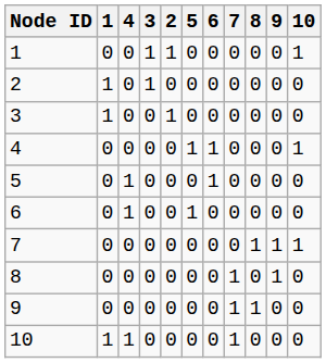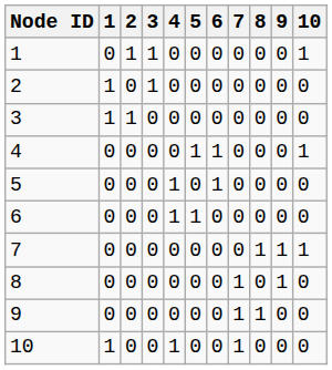columns swapped: 2 <-> 4
